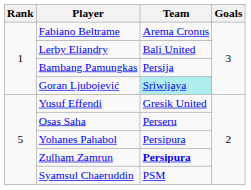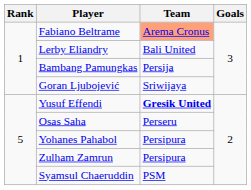Fabiano Beltrame | Team: no background -> lightsalmon background
Goran Ljubojević | Team: paleturquoise background -> no background
Yusuf Effendi | Team: normal -> bold
Zulham Zamrun | Team: bold -> normal
